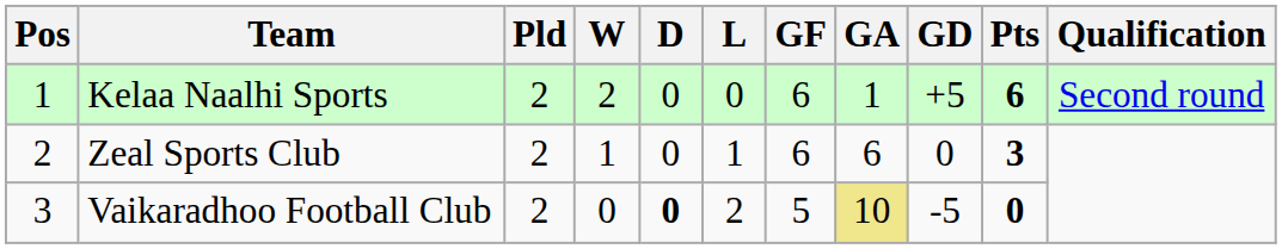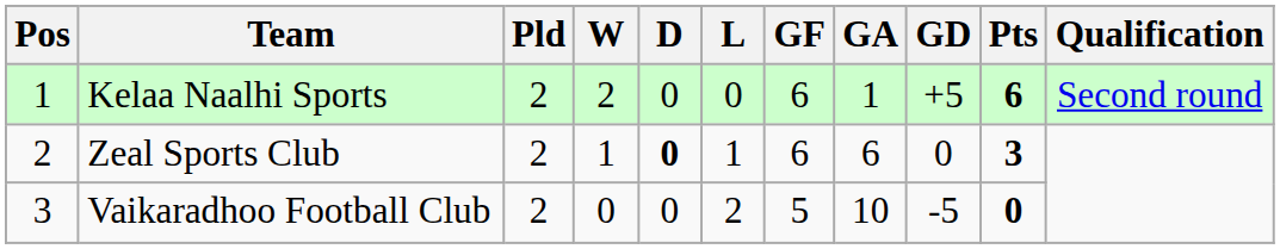Zeal Sports Club | D: normal -> bold
Vaikaradhoo Football Club | D: bold -> normal
Vaikaradhoo Football Club | GA: khaki background -> no background
